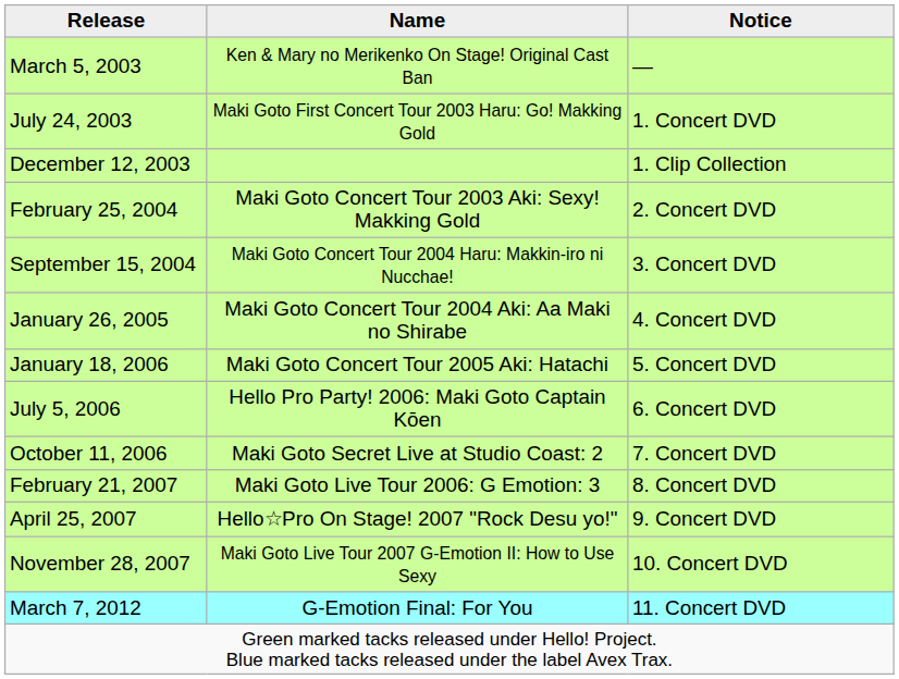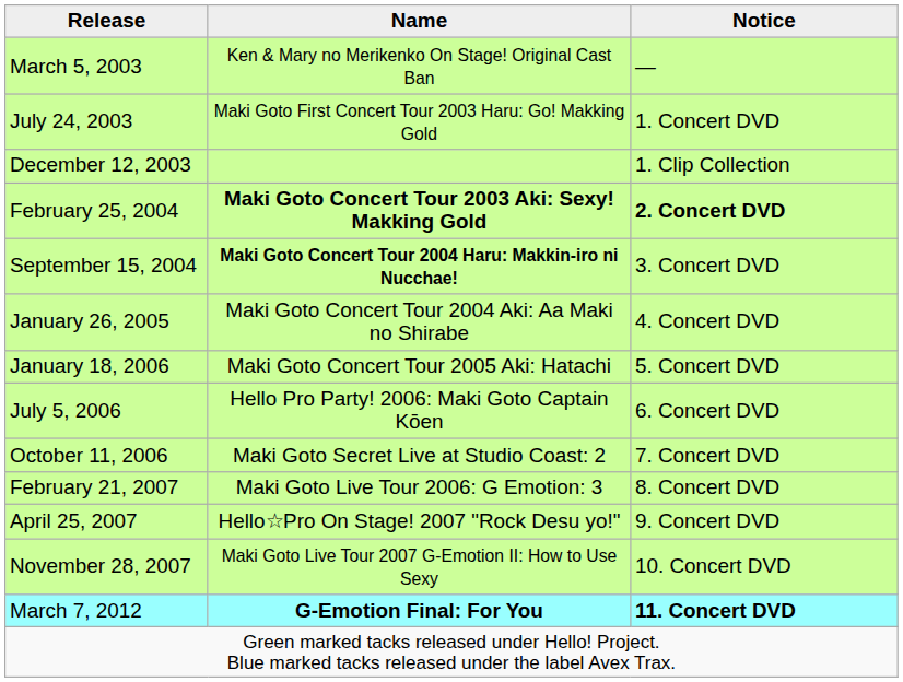February 25, 2004 | Name: normal -> bold
February 25, 2004 | Notice: normal -> bold
September 15, 2004 | Name: normal -> bold
March 7, 2012 | Name: normal -> bold
March 7, 2012 | Notice: normal -> bold
